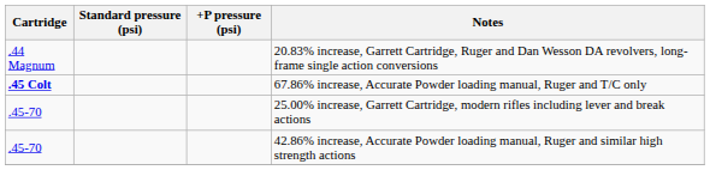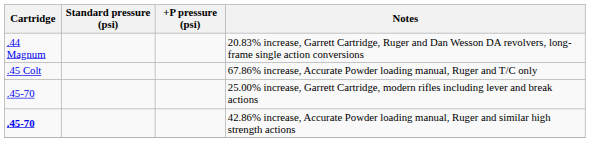row 3 | Cartridge: bold -> normal
row 5 | Cartridge: normal -> bold
